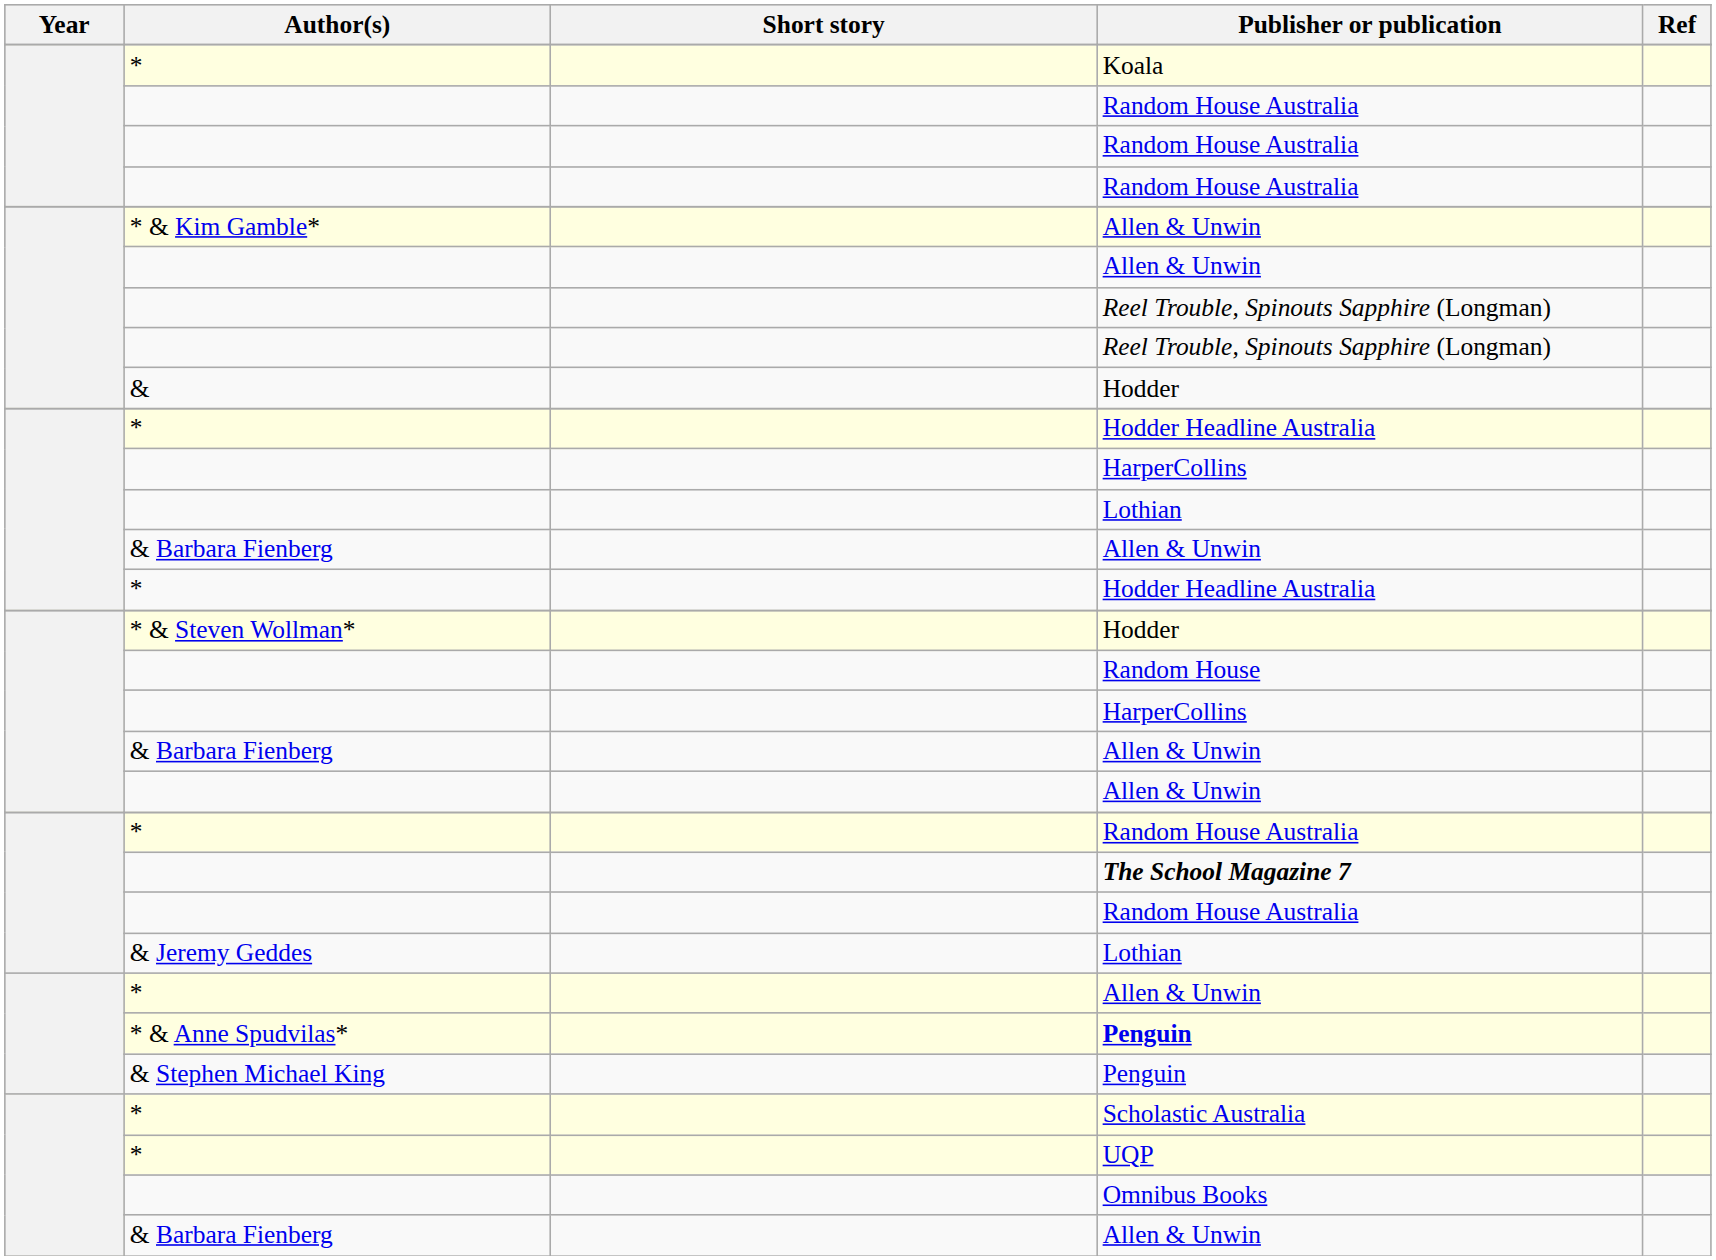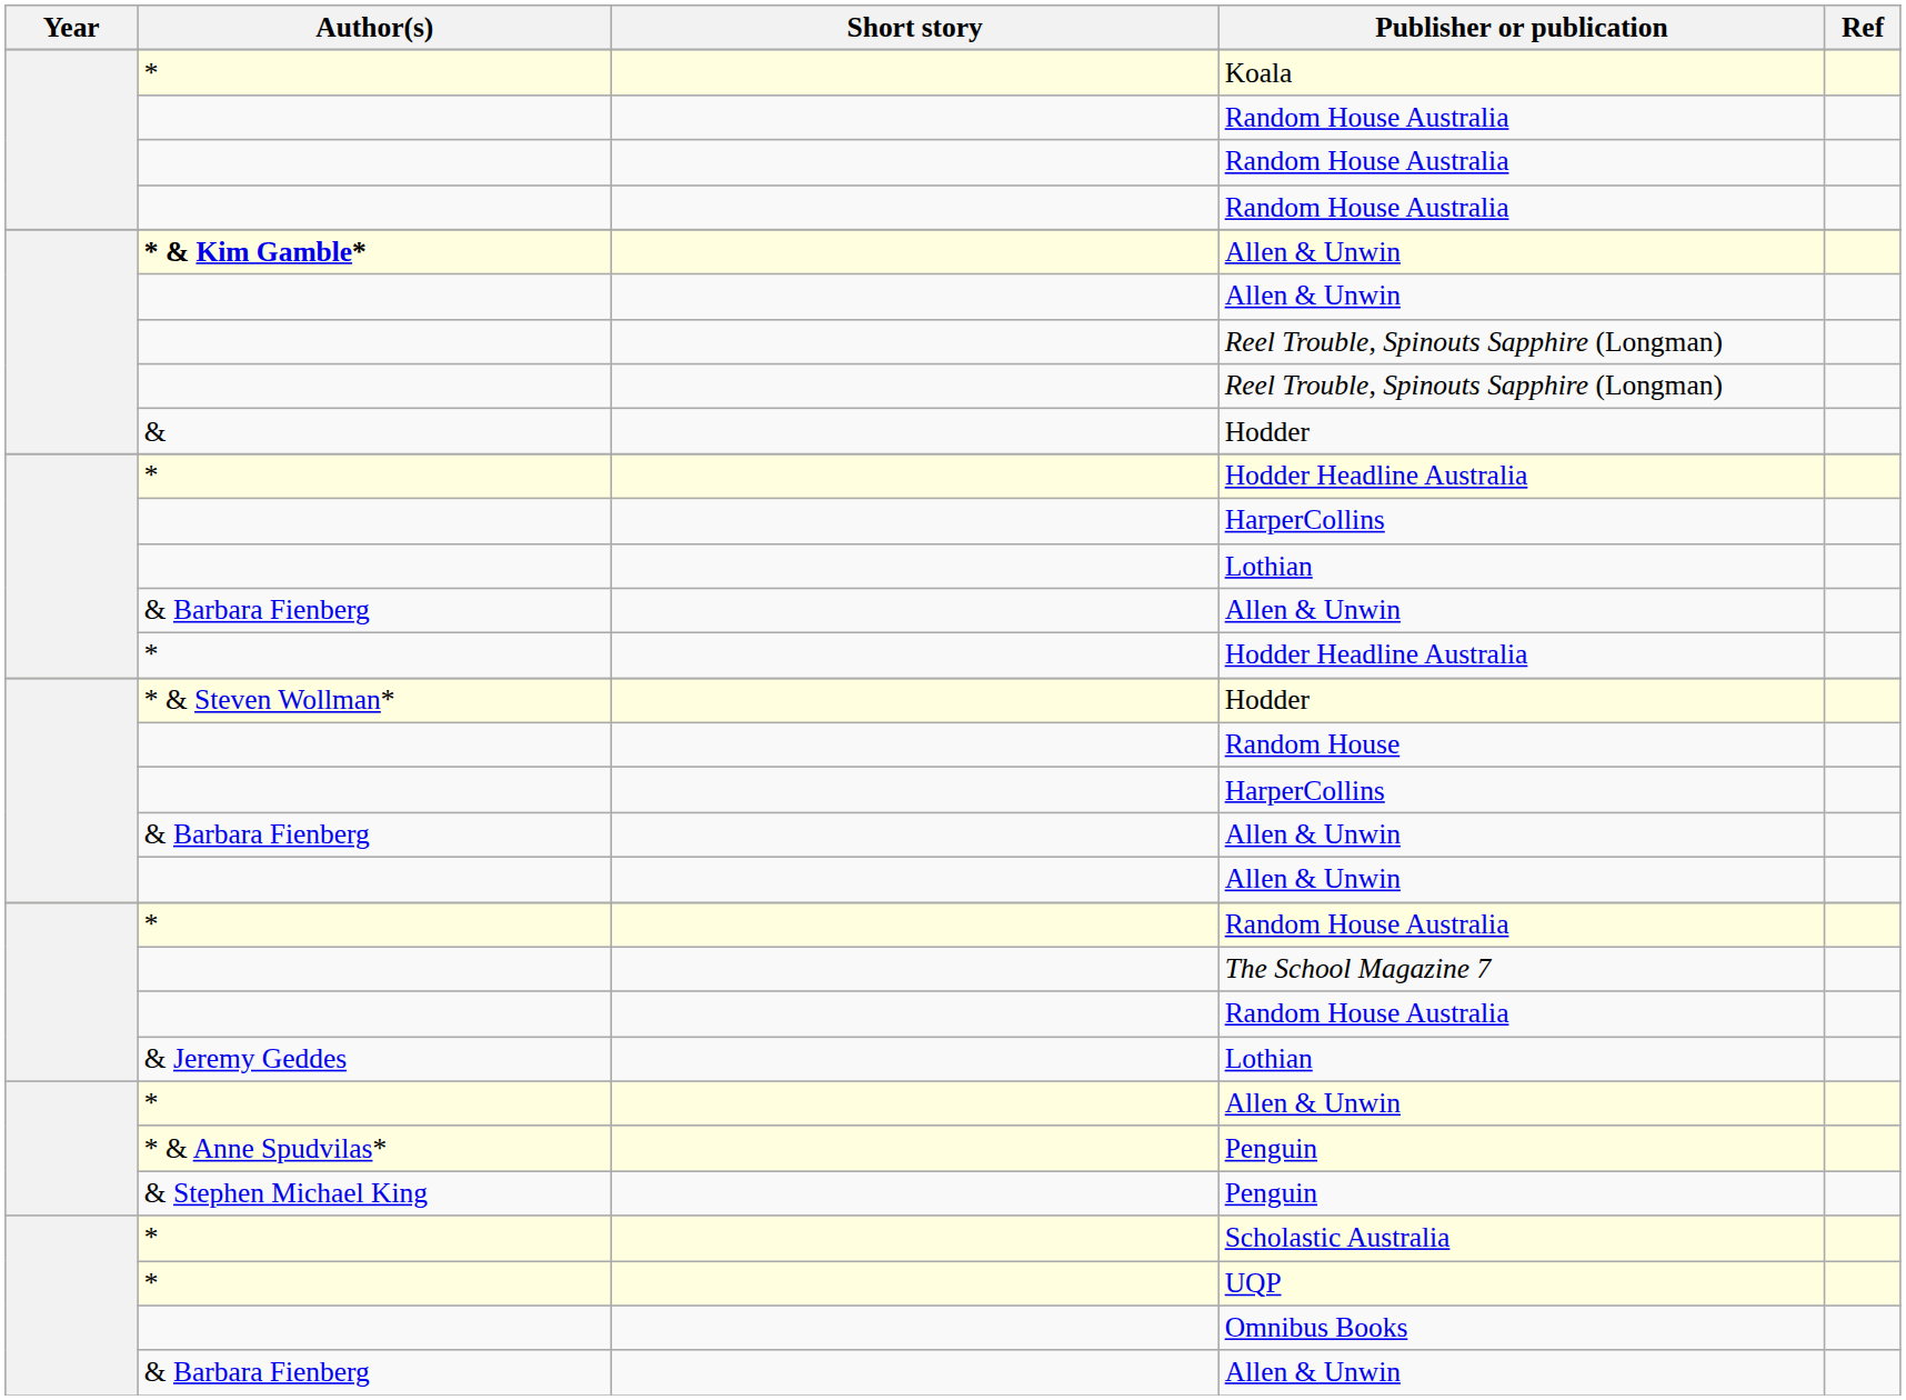* & Kim Gamble* / Allen & Unwin | Author(s): normal -> bold
The School Magazine 7 | Publisher or publication: bold -> normal
* & Anne Spudvilas* / Penguin | Publisher or publication: bold -> normal
